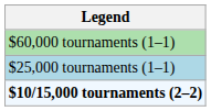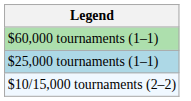row 4 | column 1: bold -> normal
